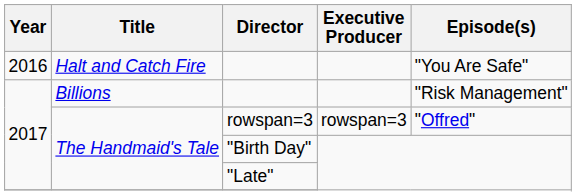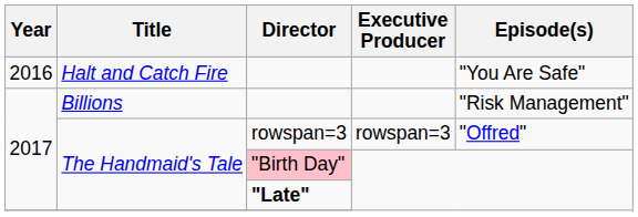"Birth Day" | Director: no background -> pink background
"Late" | Director: normal -> bold
